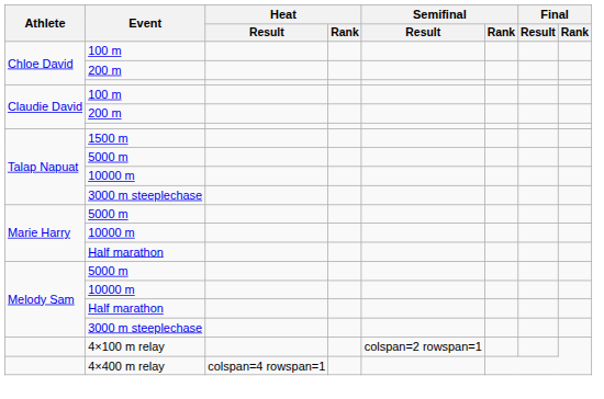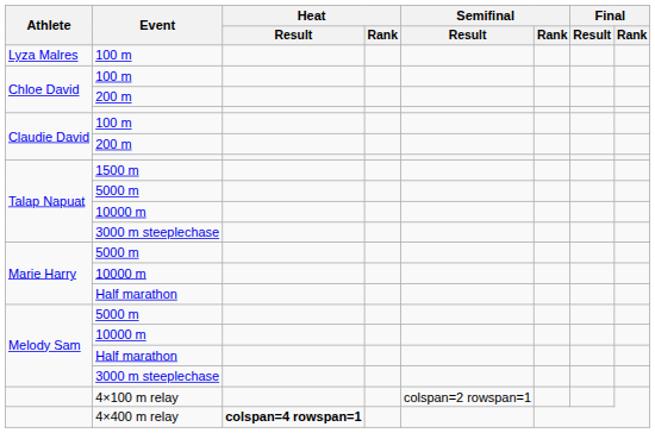+ row: Lyza Malres | 100 m
4×400 m relay | Heat / Result: normal -> bold
